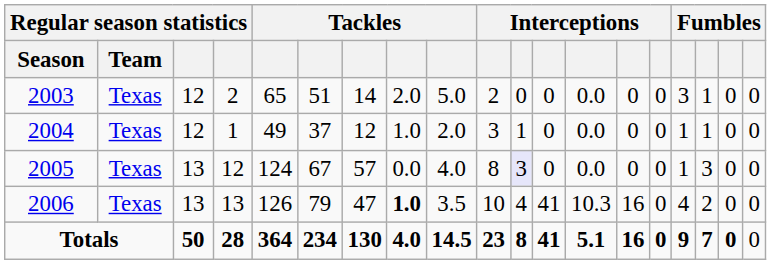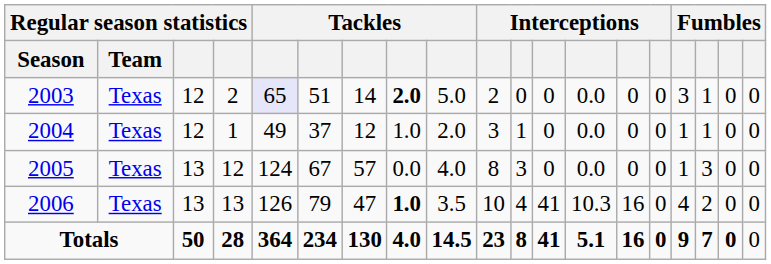2003 | column 5: no background -> lavender background
2003 | column 8: normal -> bold
2005 | column 11: lavender background -> no background
